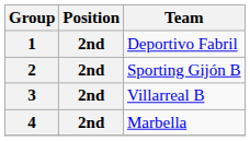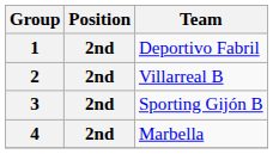2 | Team: Sporting Gijón B -> Villarreal B
3 | Team: Villarreal B -> Sporting Gijón B
